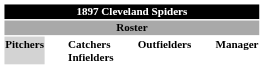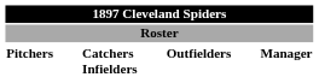Pitchers | column 1: lightgrey background -> no background
